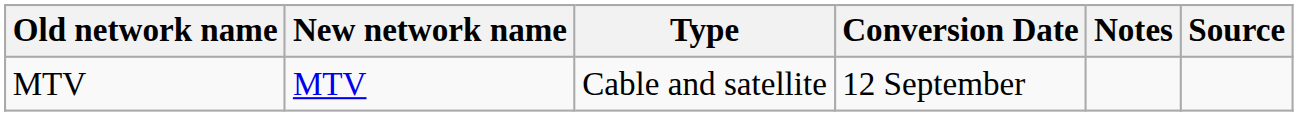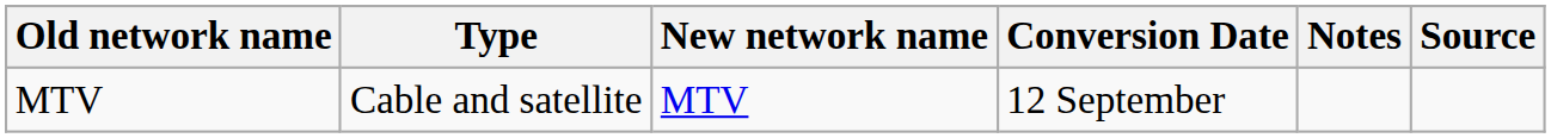columns swapped: New network name <-> Type
